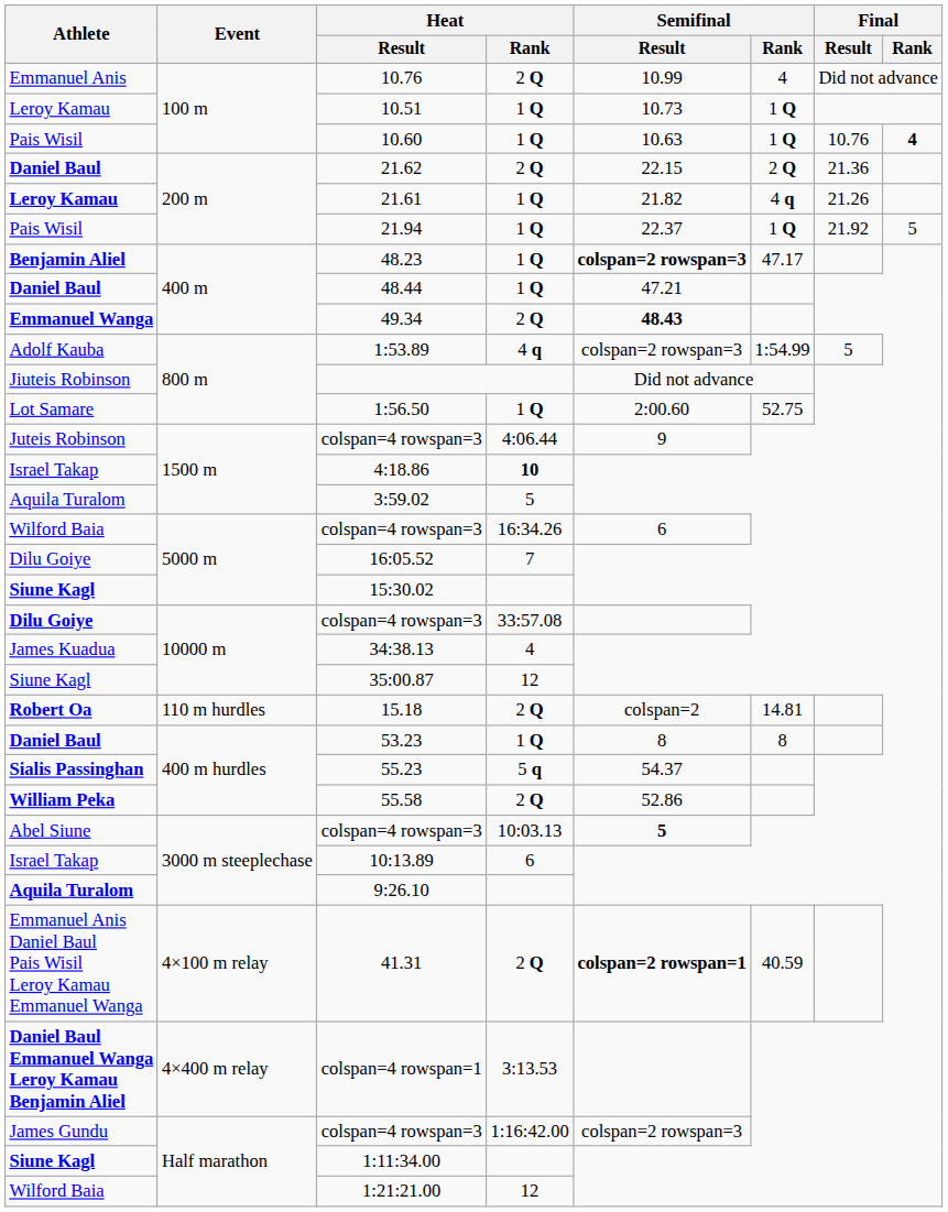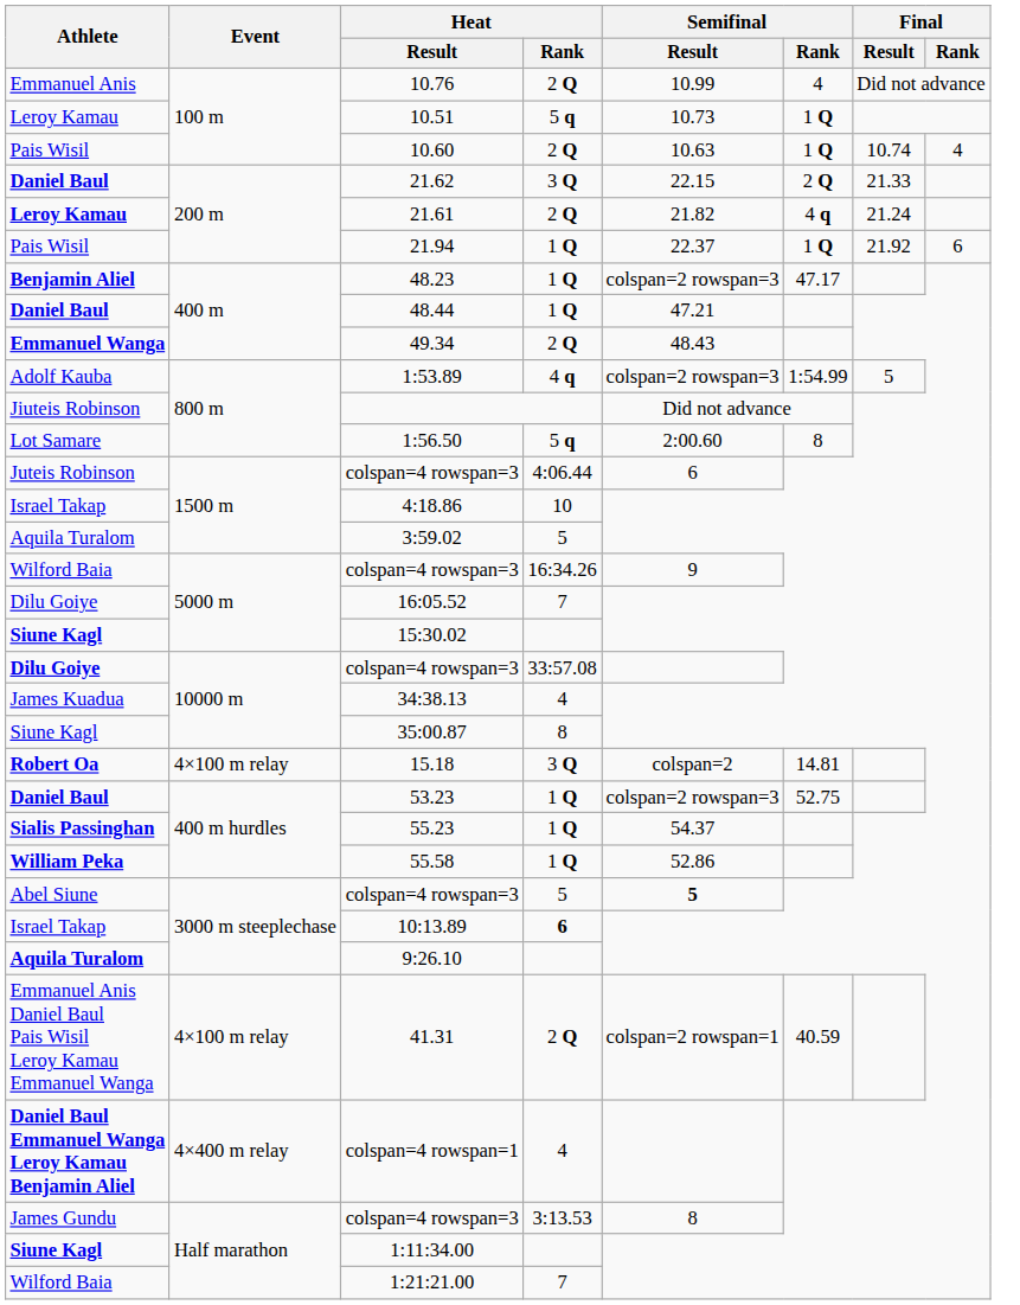10.51 | Heat / Rank: 1 Q -> 5 q
10.60 | Heat / Rank: 1 Q -> 2 Q
10.60 | Final / Result: 10.76 -> 10.74
10.60 | Final / Rank: bold -> normal
21.62 | Heat / Rank: 2 Q -> 3 Q
21.62 | Final / Result: 21.36 -> 21.33
21.61 | Heat / Rank: 1 Q -> 2 Q
21.61 | Final / Result: 21.26 -> 21.24
21.94 | Final / Rank: 5 -> 6
48.23 | Semifinal / Result: bold -> normal
49.34 | Semifinal / Result: bold -> normal
1:56.50 | Heat / Rank: 1 Q -> 5 q
1:56.50 | Semifinal / Rank: 52.75 -> 8
Juteis Robinson / colspan=4 rowspan=3 | Semifinal / Result: 9 -> 6
4:18.86 | Heat / Rank: bold -> normal
Wilford Baia / colspan=4 rowspan=3 | Semifinal / Result: 6 -> 9
35:00.87 | Heat / Rank: 12 -> 8
15.18 | Event: 110 m hurdles -> 4×100 m relay
15.18 | Heat / Rank: 2 Q -> 3 Q
53.23 | Semifinal / Result: 8 -> colspan=2 rowspan=3
53.23 | Semifinal / Rank: 8 -> 52.75
55.23 | Heat / Rank: 5 q -> 1 Q
55.58 | Heat / Rank: 2 Q -> 1 Q
Abel Siune / colspan=4 rowspan=3 | Heat / Rank: 10:03.13 -> 5
10:13.89 | Heat / Rank: normal -> bold
41.31 | Semifinal / Result: bold -> normal
colspan=4 rowspan=1 | Heat / Rank: 3:13.53 -> 4
James Gundu / colspan=4 rowspan=3 | Heat / Rank: 1:16:42.00 -> 3:13.53
James Gundu / colspan=4 rowspan=3 | Semifinal / Result: colspan=2 rowspan=3 -> 8
1:21:21.00 | Heat / Rank: 12 -> 7
